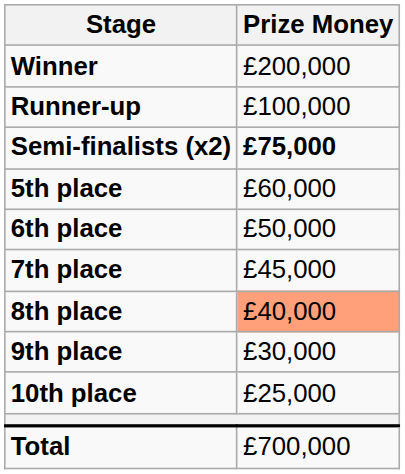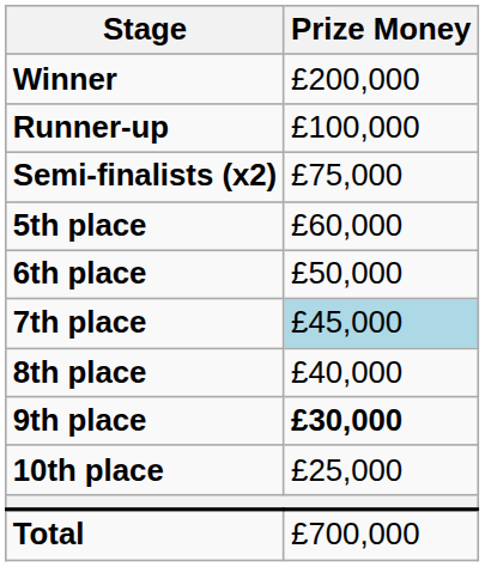Semi-finalists (x2) | Prize Money: bold -> normal
7th place | Prize Money: no background -> lightblue background
8th place | Prize Money: lightsalmon background -> no background
9th place | Prize Money: normal -> bold
